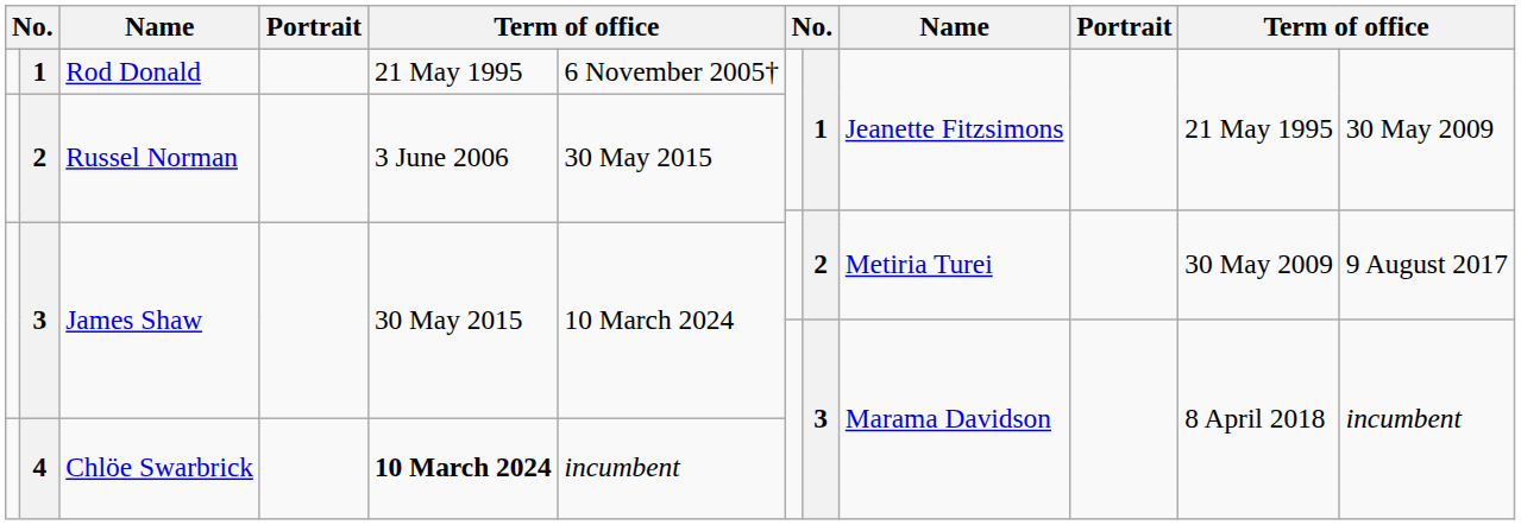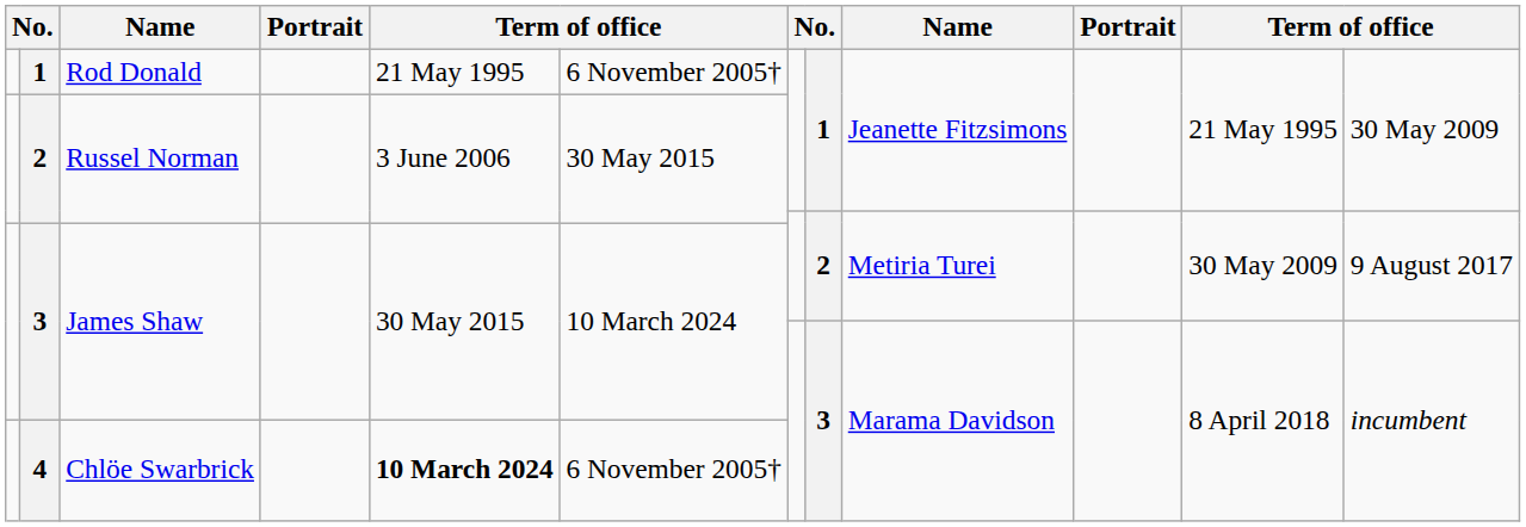4 | column 6: incumbent -> 6 November 2005†
